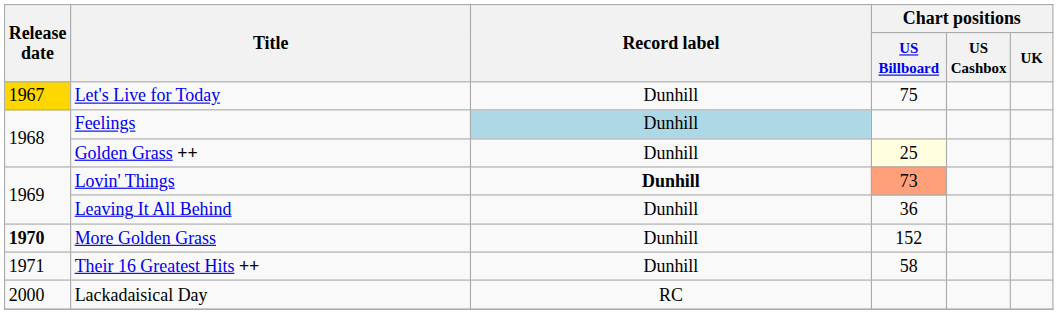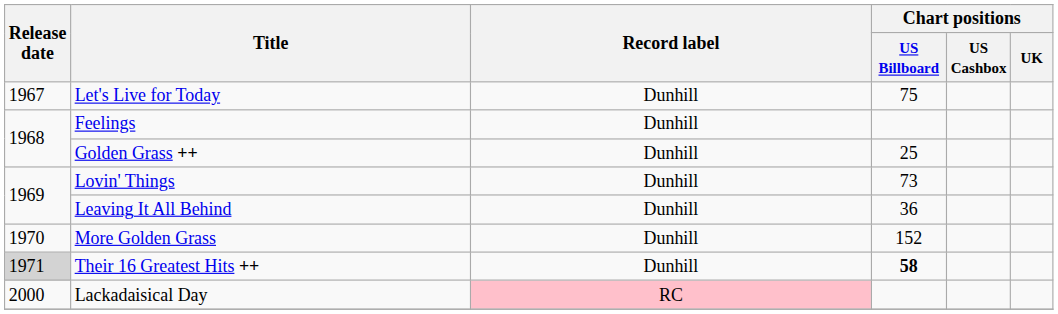Let's Live for Today | Release date: gold background -> no background
Feelings | Record label: lightblue background -> no background
Golden Grass ++ | Chart positions / US Billboard: lightyellow background -> no background
Lovin' Things | Record label: bold -> normal
Lovin' Things | Chart positions / US Billboard: lightsalmon background -> no background
More Golden Grass | Release date: bold -> normal
Their 16 Greatest Hits ++ | Release date: no background -> lightgrey background
Their 16 Greatest Hits ++ | Chart positions / US Billboard: normal -> bold
Lackadaisical Day | Record label: no background -> pink background
